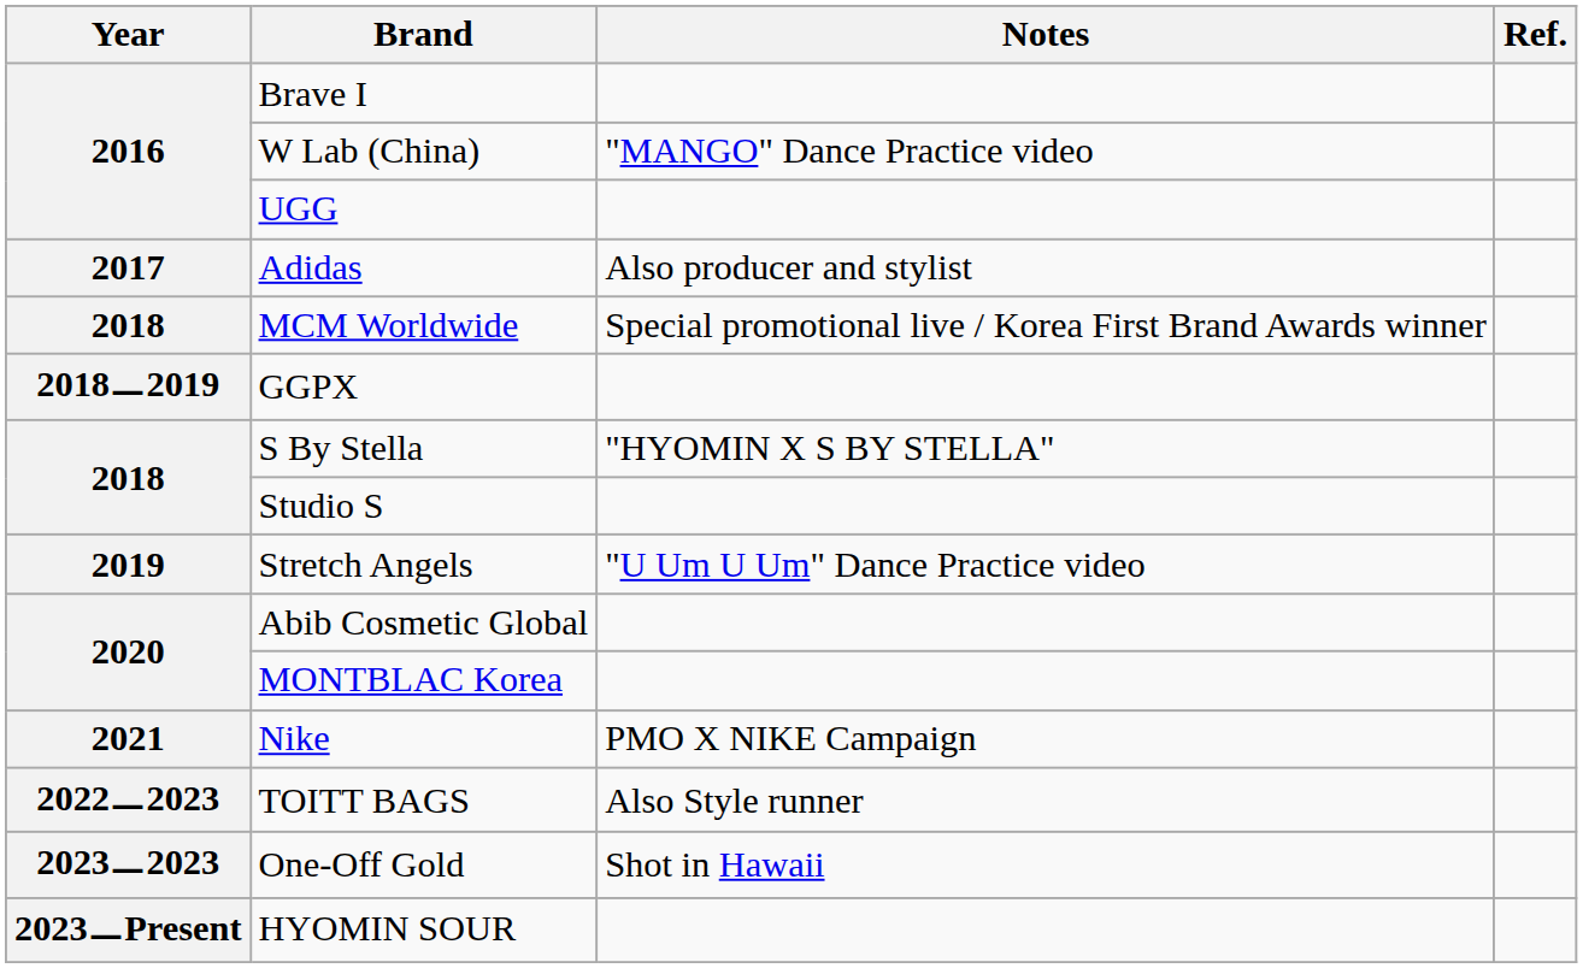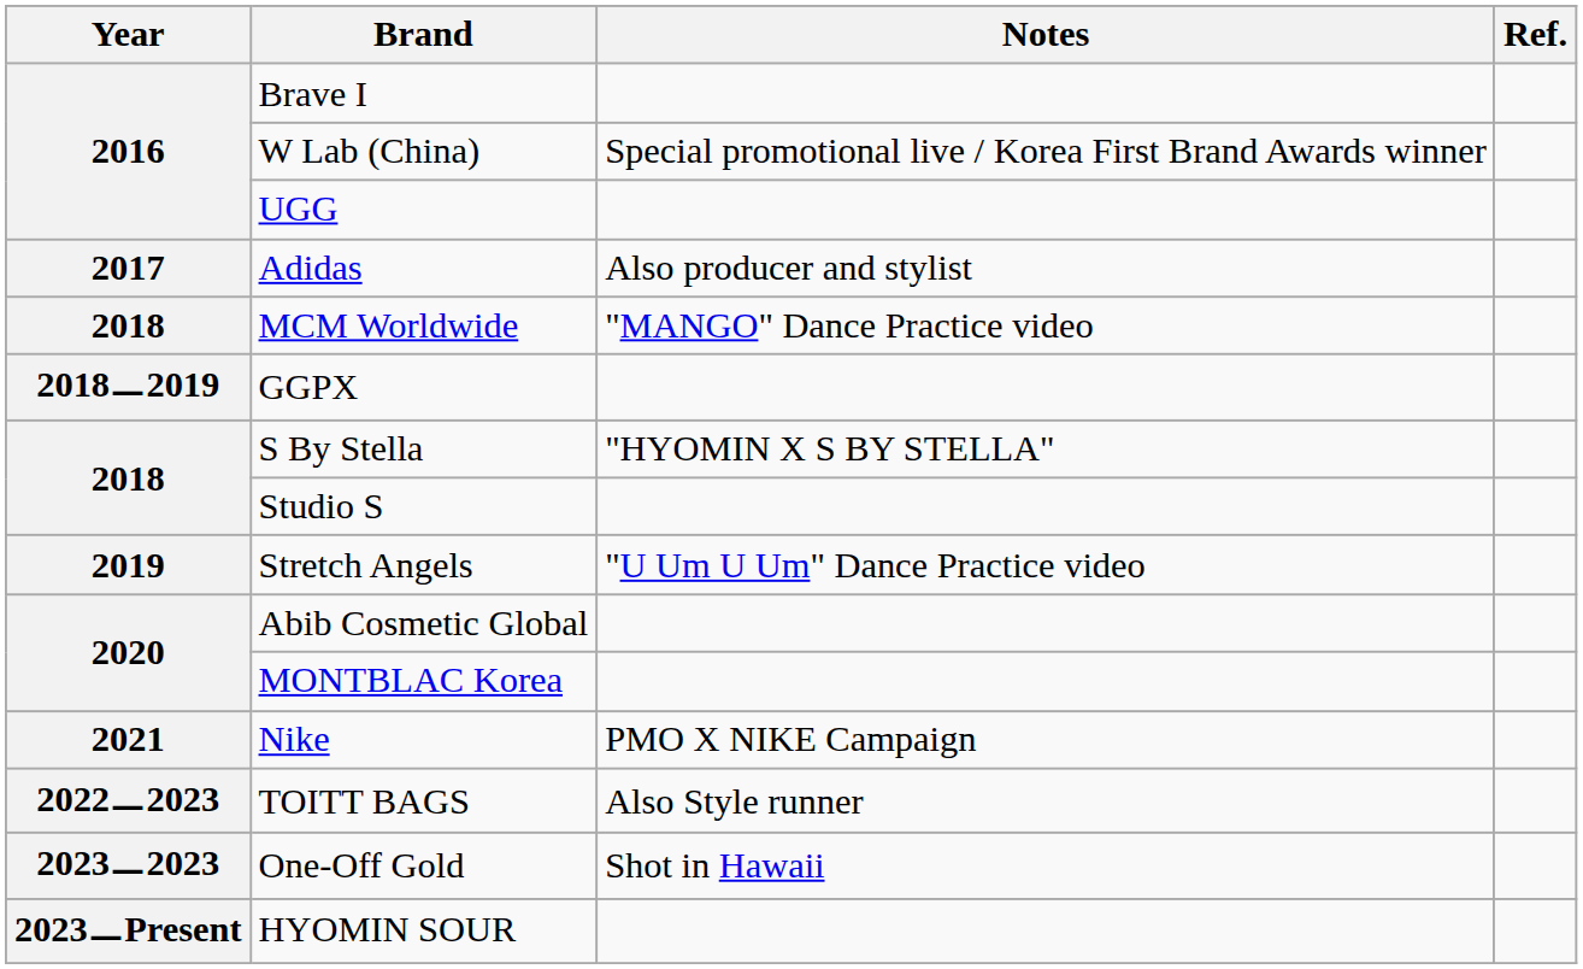W Lab (China) | Notes: "MANGO" Dance Practice video -> Special promotional live / Korea First Brand Awards winner
MCM Worldwide | Notes: Special promotional live / Korea First Brand Awards winner -> "MANGO" Dance Practice video
